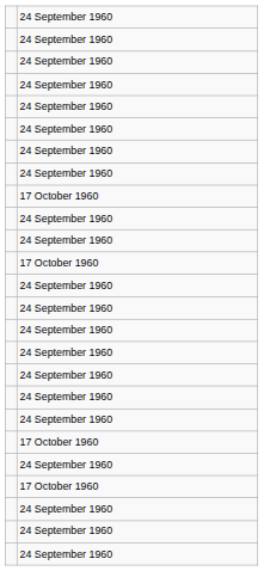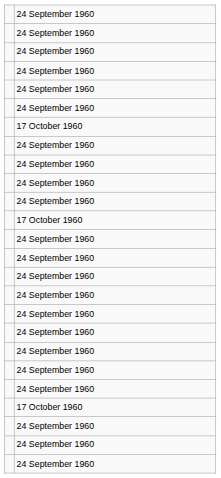row 7 | column 2: 24 September 1960 -> 17 October 1960
row 9 | column 2: 17 October 1960 -> 24 September 1960
row 20 | column 2: 17 October 1960 -> 24 September 1960
